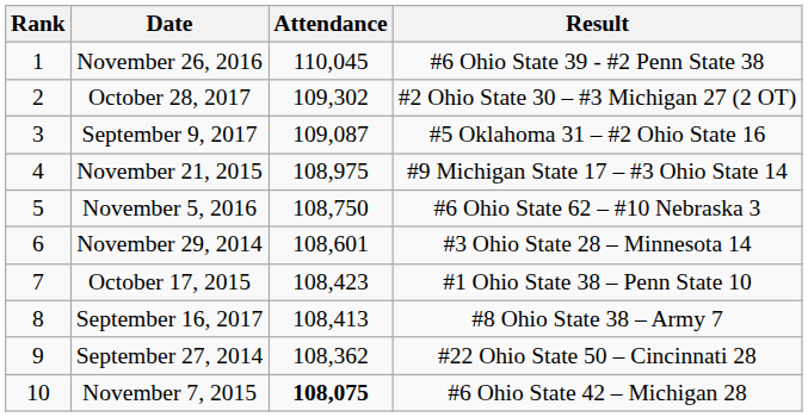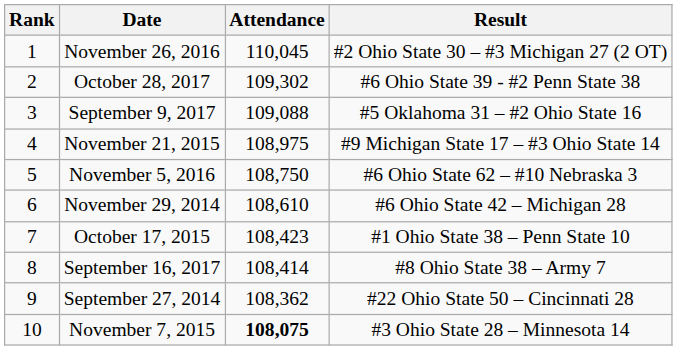November 26, 2016 | Result: #6 Ohio State 39 - #2 Penn State 38 -> #2 Ohio State 30 – #3 Michigan 27 (2 OT)
October 28, 2017 | Result: #2 Ohio State 30 – #3 Michigan 27 (2 OT) -> #6 Ohio State 39 - #2 Penn State 38
September 9, 2017 | Attendance: 109,087 -> 109,088
November 29, 2014 | Attendance: 108,601 -> 108,610
November 29, 2014 | Result: #3 Ohio State 28 – Minnesota 14 -> #6 Ohio State 42 – Michigan 28
September 16, 2017 | Attendance: 108,413 -> 108,414
November 7, 2015 | Result: #6 Ohio State 42 – Michigan 28 -> #3 Ohio State 28 – Minnesota 14
